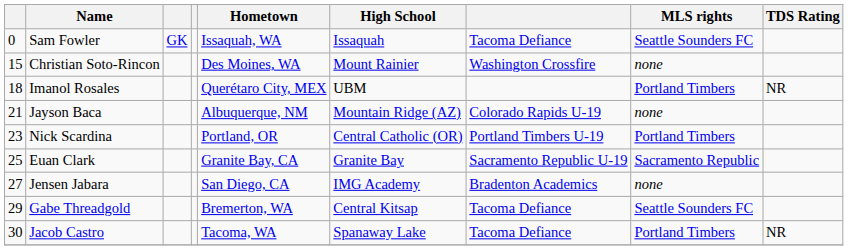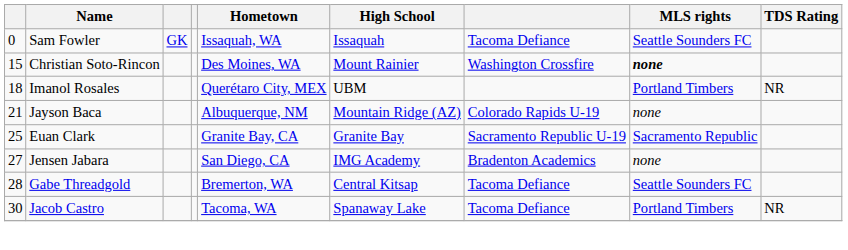Christian Soto-Rincon | MLS rights: normal -> bold
- row: 23 | Nick Scardina | Portland, OR | Central Catholic (OR) | Portland Timbers U-19 | Portland Timbers
Gabe Threadgold | column 1: 29 -> 28
